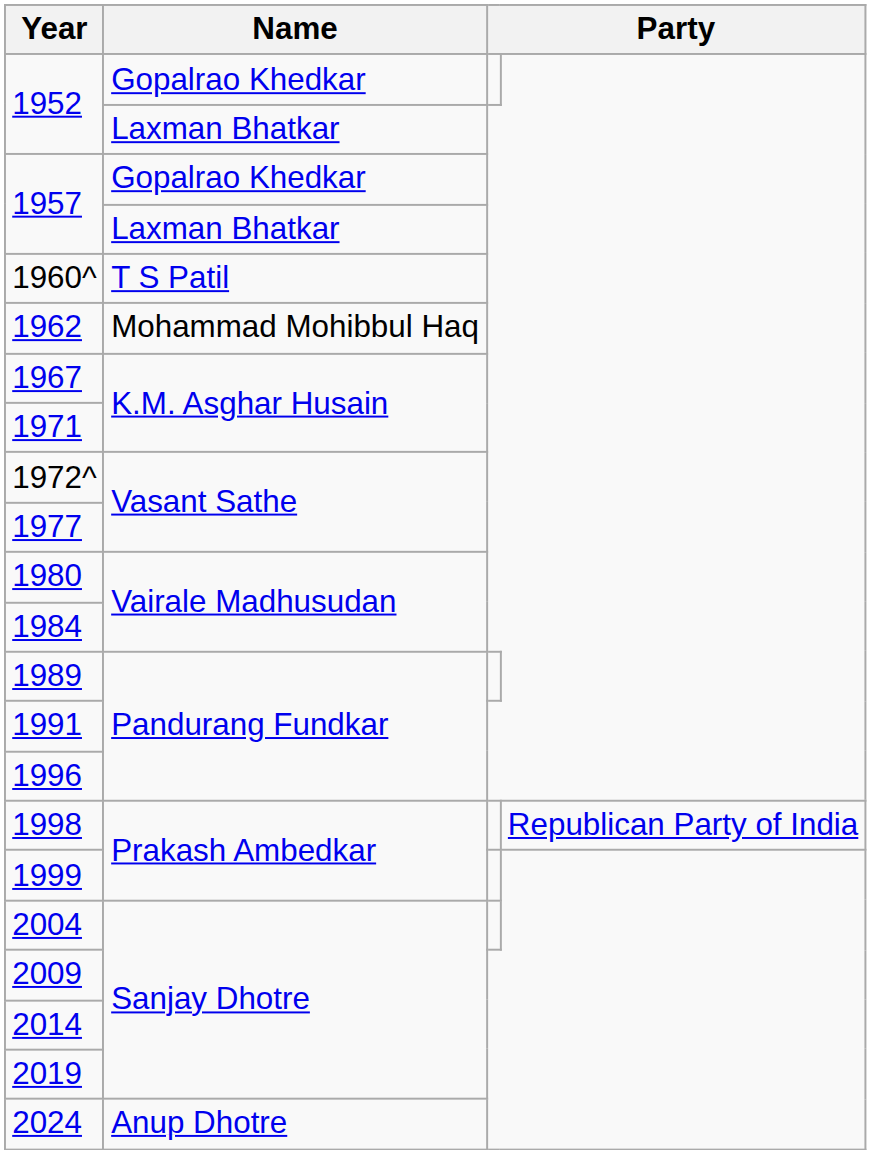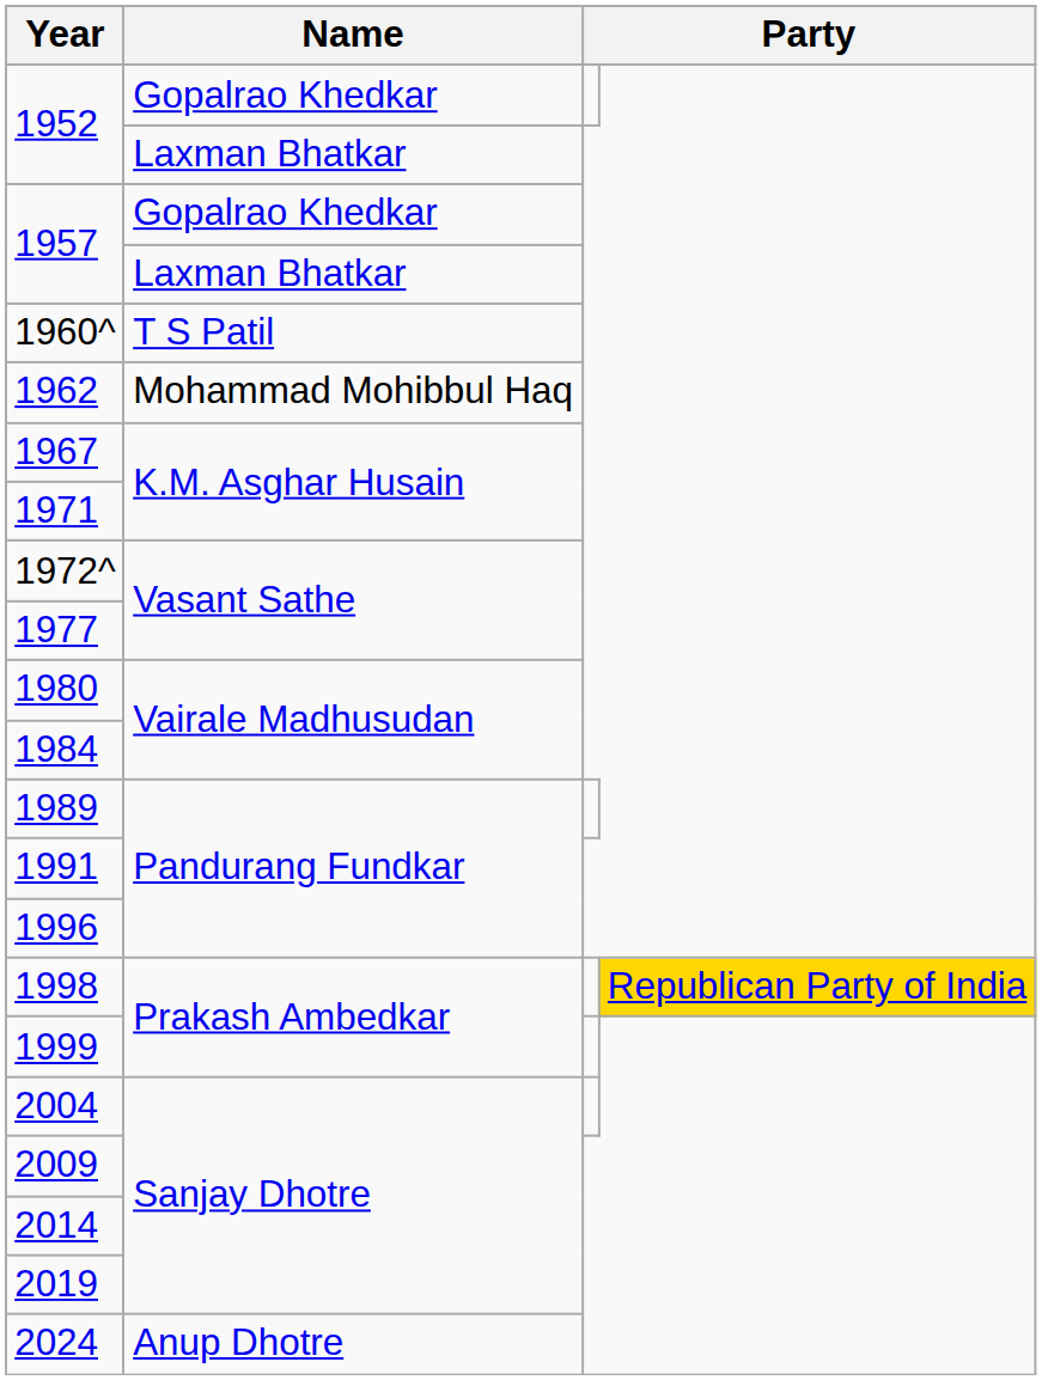1998 | column 4: no background -> gold background
